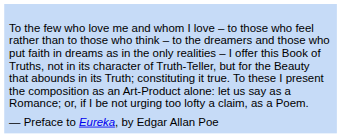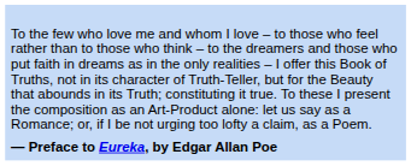row 2 | column 1: normal -> bold
